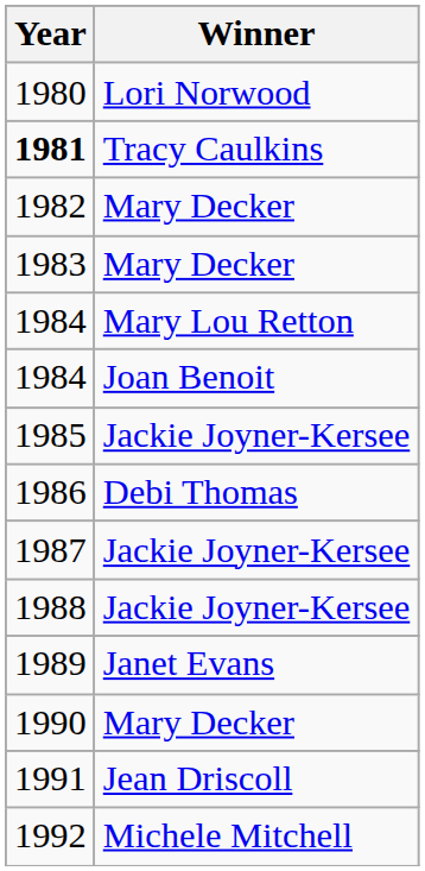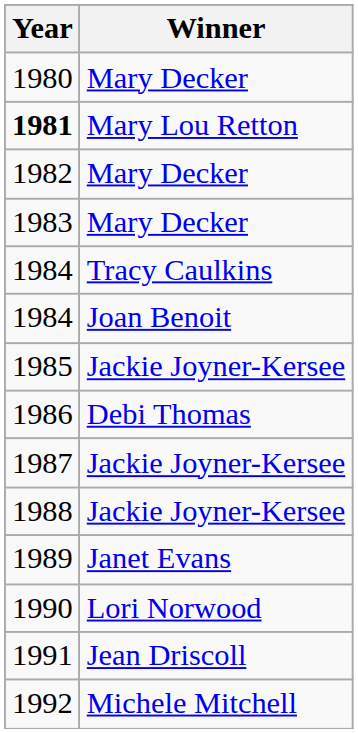row 2 | Winner: Lori Norwood -> Mary Decker
row 3 | Winner: Tracy Caulkins -> Mary Lou Retton
row 6 | Winner: Mary Lou Retton -> Tracy Caulkins
row 13 | Winner: Mary Decker -> Lori Norwood
